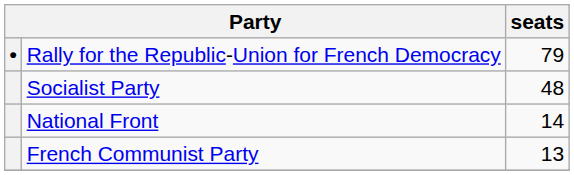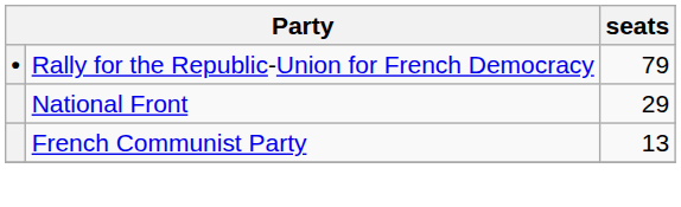- row: Socialist Party | 48
National Front | seats: 14 -> 29
